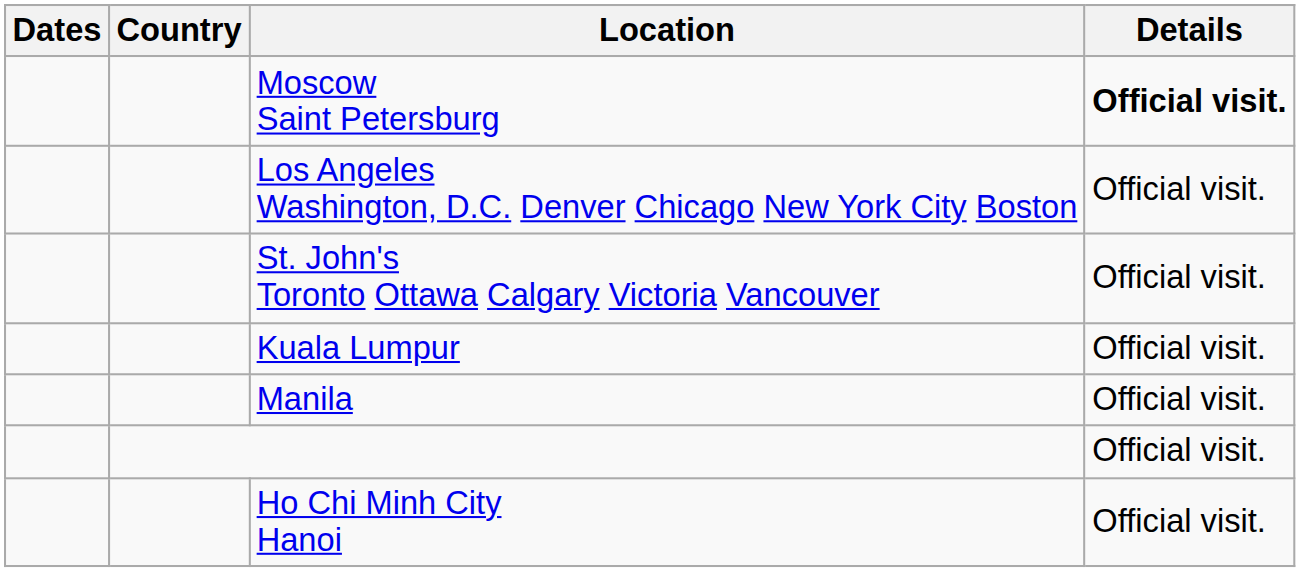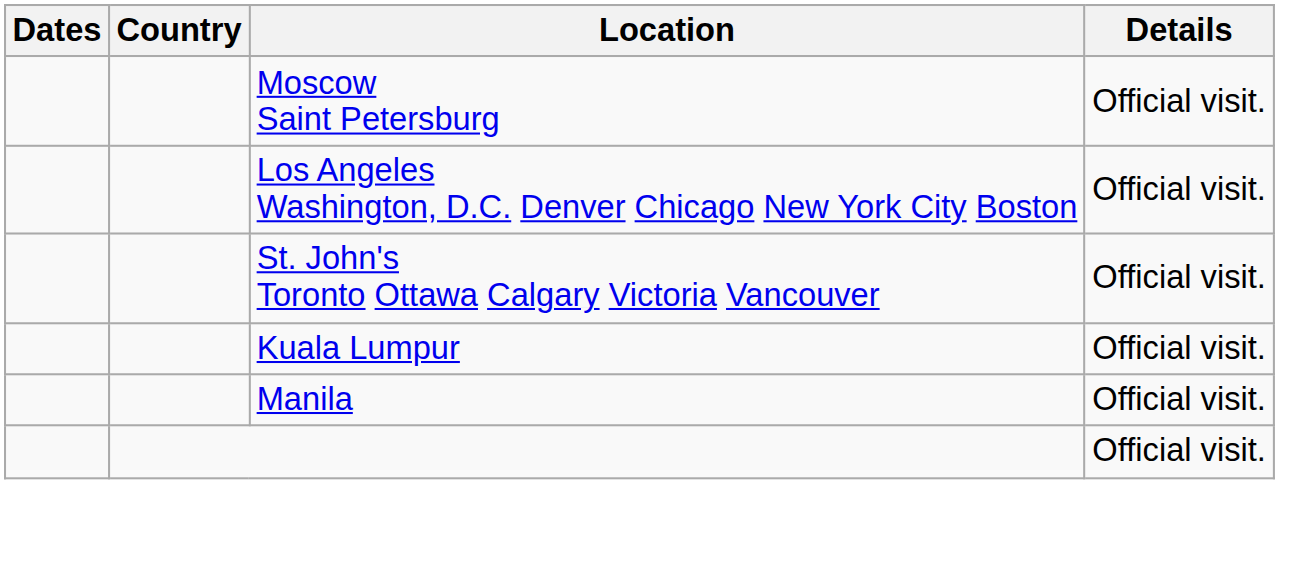Moscow Saint Petersburg | Details: bold -> normal
- row: Ho Chi Minh City Hanoi | Official visit.
